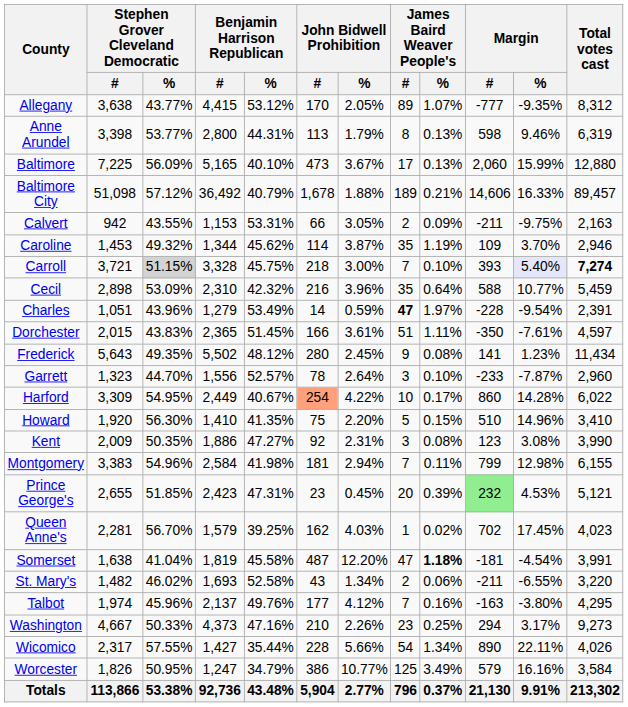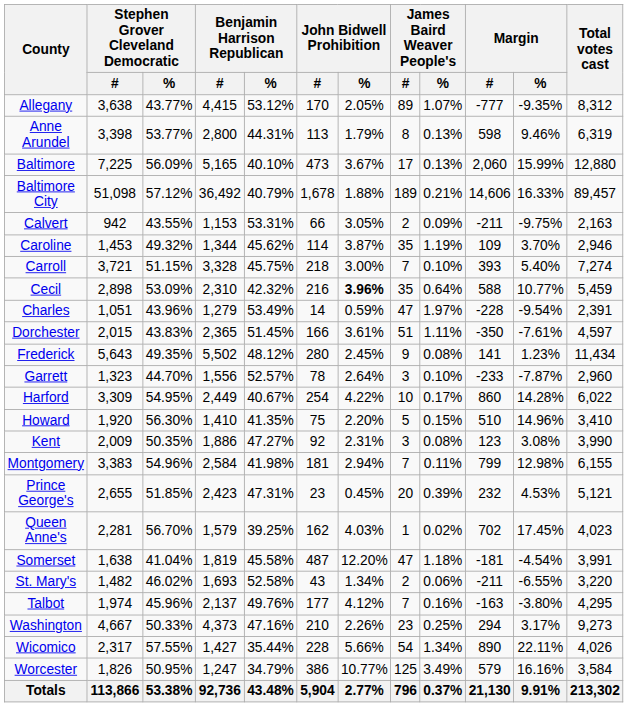Carroll | Stephen Grover Cleveland Democratic / %: lightgrey background -> no background
Carroll | Margin / %: lavender background -> no background
Carroll | Total votes cast: bold -> normal
Cecil | John Bidwell Prohibition / %: normal -> bold
Charles | James Baird Weaver People's / #: bold -> normal
Harford | John Bidwell Prohibition / #: lightsalmon background -> no background
Prince George's | Margin / #: lightgreen background -> no background
Somerset | James Baird Weaver People's / %: bold -> normal
